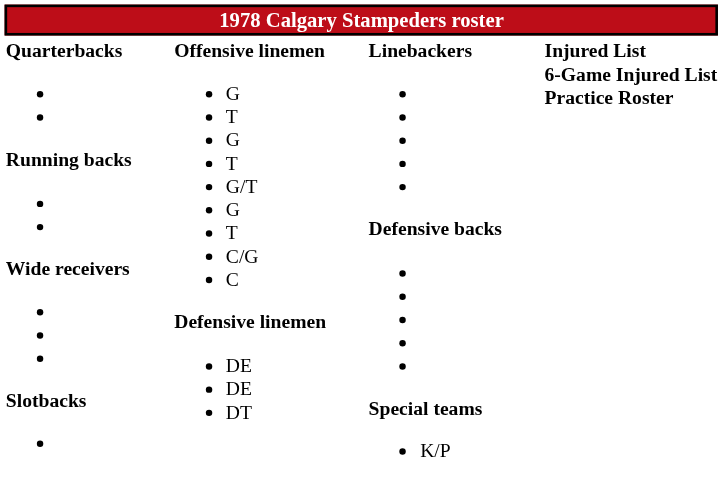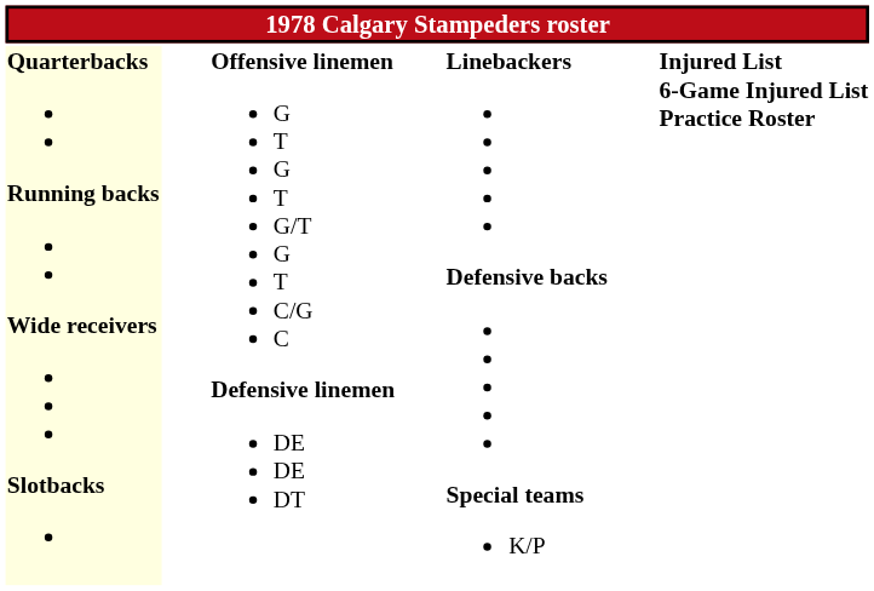Quarterbacks Running backs Wide receivers Slotbacks | column 1: no background -> lightyellow background
